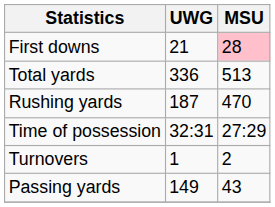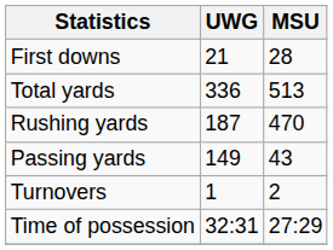First downs | MSU: pink background -> no background
rows swapped: Passing yards <-> Time of possession
